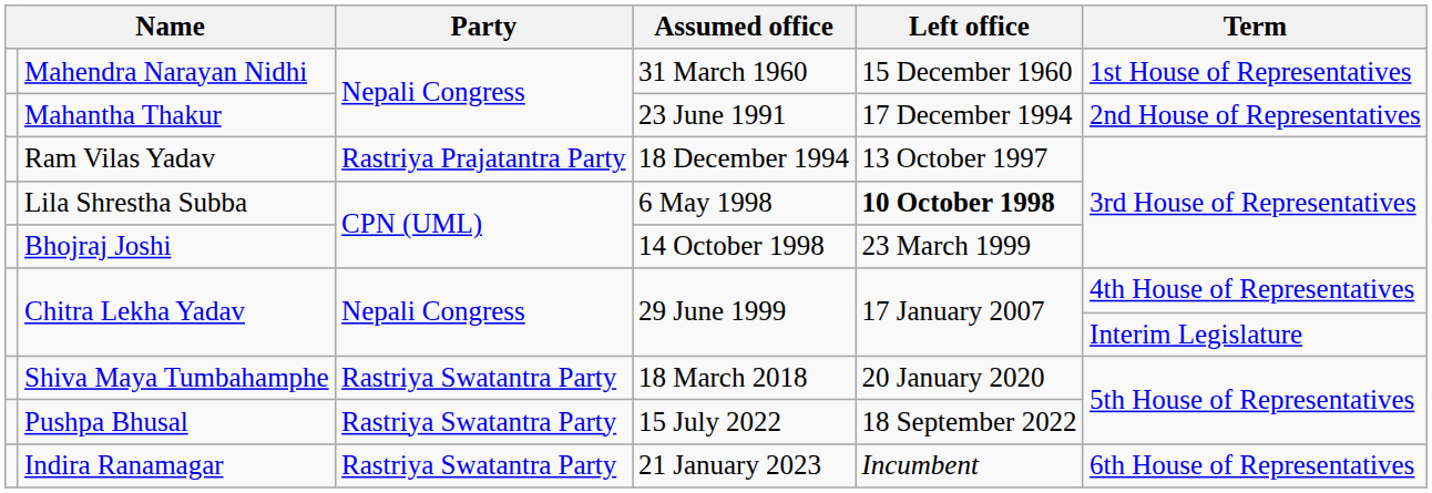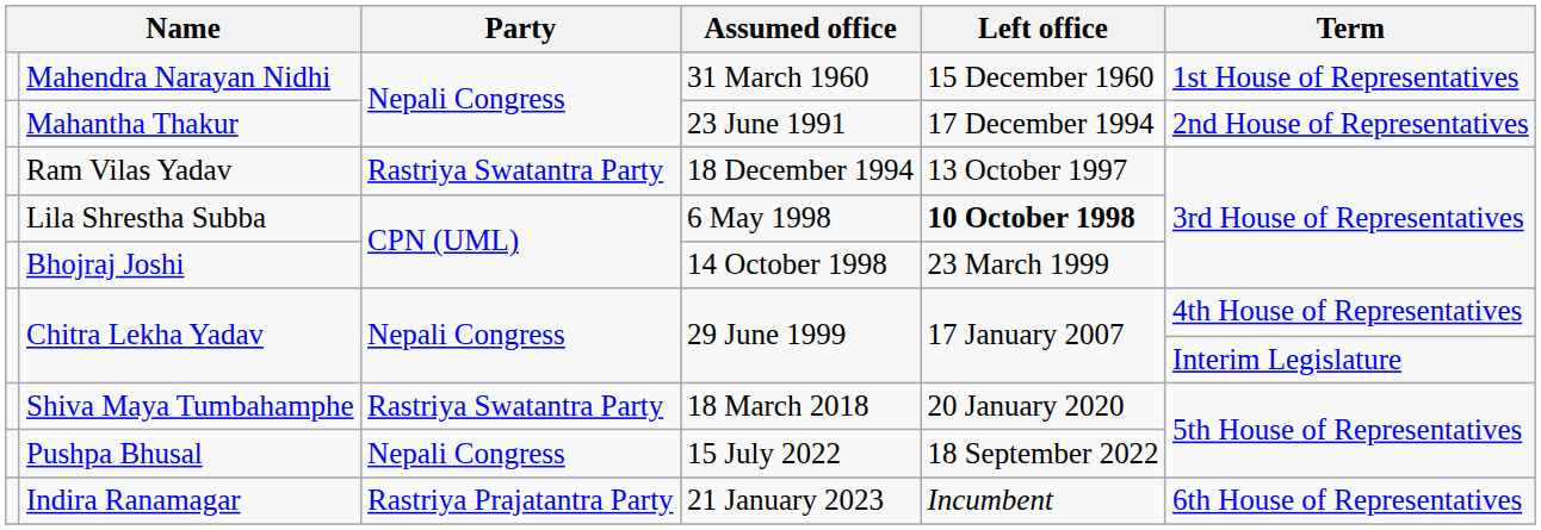Ram Vilas Yadav | Party: Rastriya Prajatantra Party -> Rastriya Swatantra Party
Pushpa Bhusal | Party: Rastriya Swatantra Party -> Nepali Congress
Indira Ranamagar | Party: Rastriya Swatantra Party -> Rastriya Prajatantra Party
